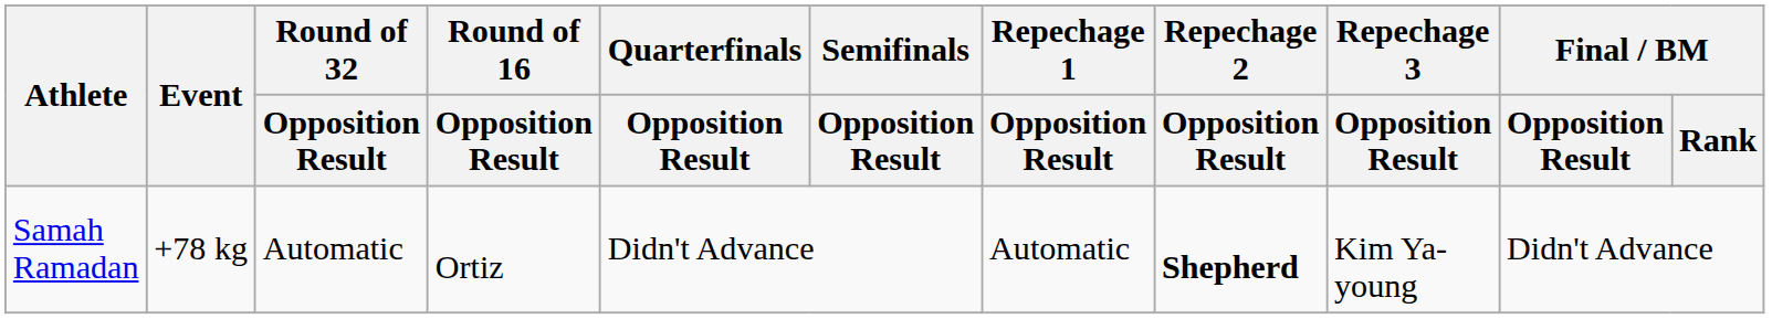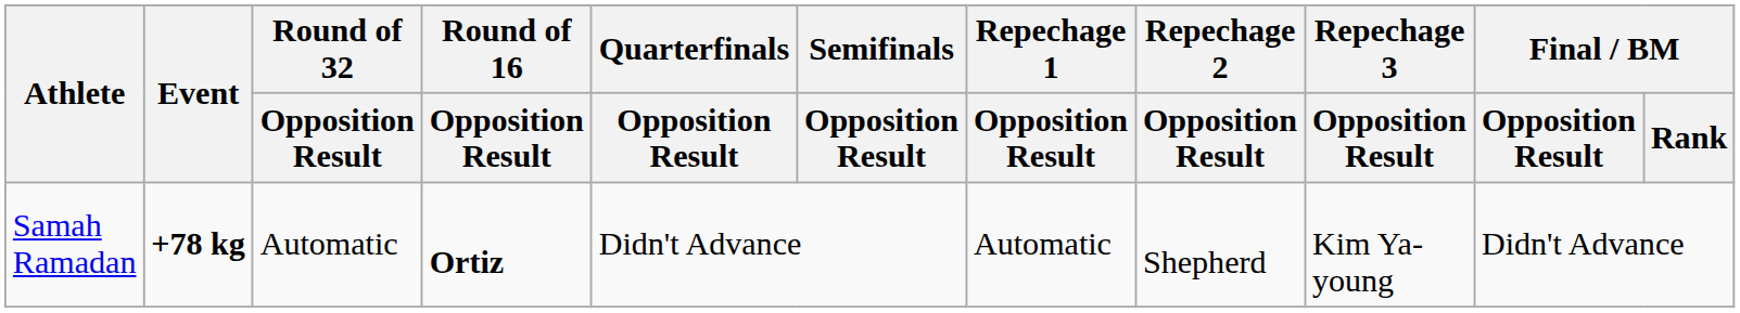Samah Ramadan | Event: normal -> bold
Samah Ramadan | Round of 16 / Opposition Result: normal -> bold
Samah Ramadan | Repechage 2 / Opposition Result: bold -> normal
